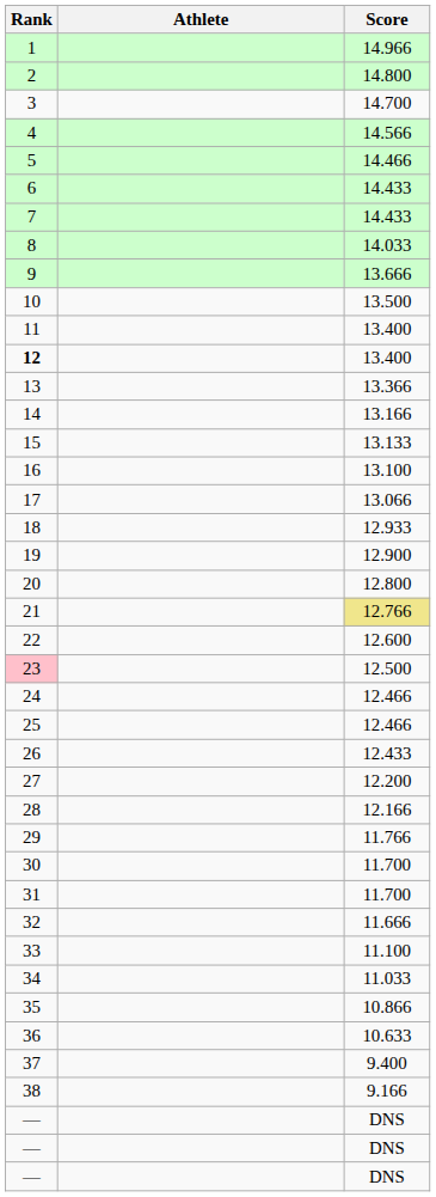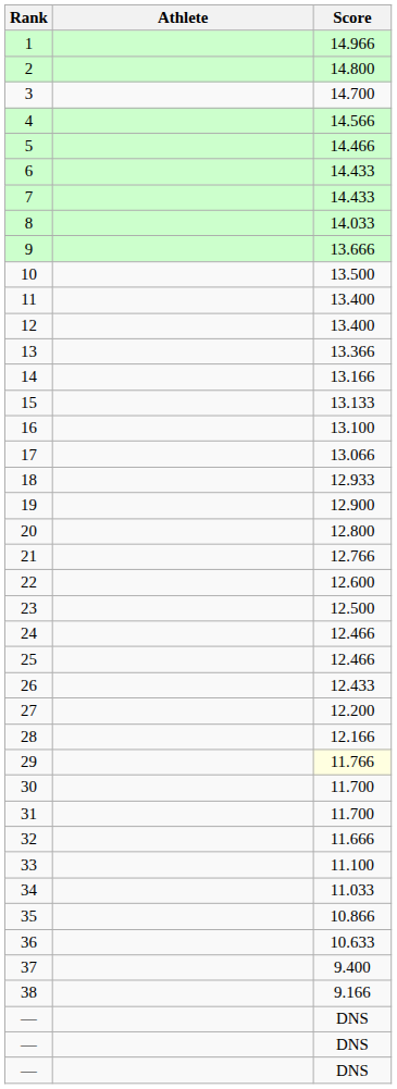12 | Rank: bold -> normal
21 | Score: khaki background -> no background
23 | Rank: pink background -> no background
29 | Score: no background -> lightyellow background
